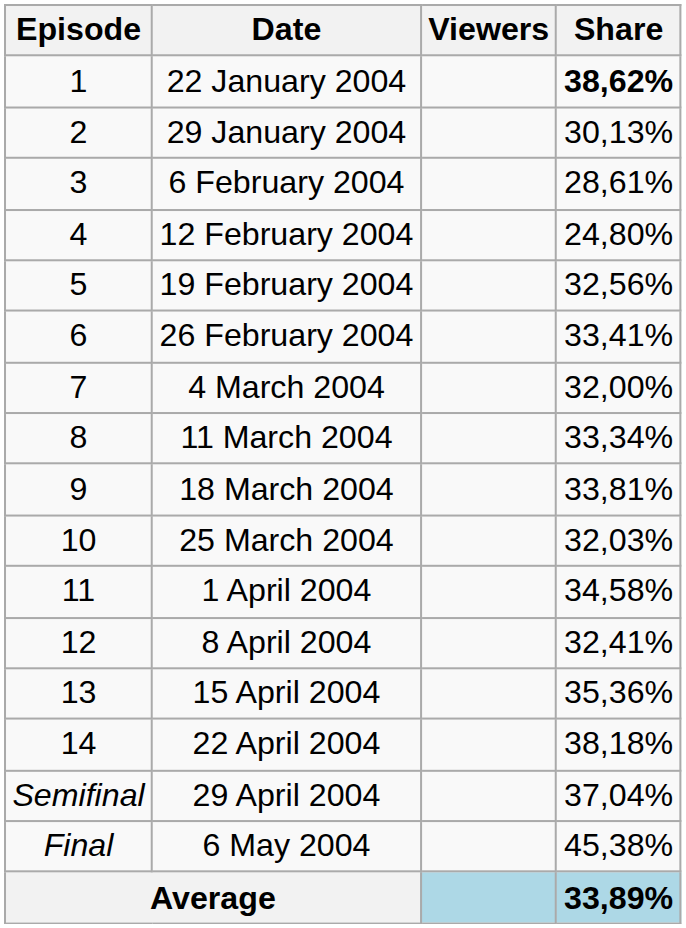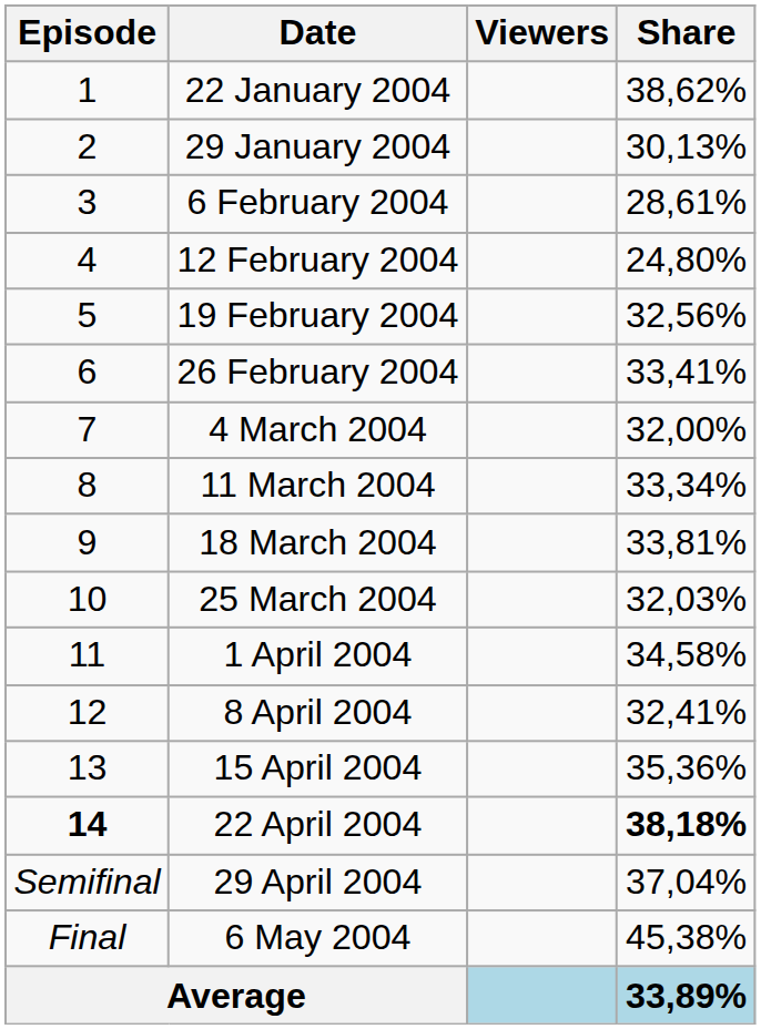22 January 2004 | Share: bold -> normal
22 April 2004 | Episode: normal -> bold
22 April 2004 | Share: normal -> bold
